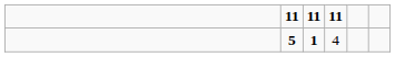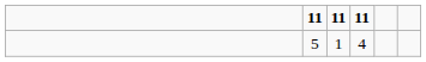row 2 | column 2: bold -> normal
row 2 | column 3: bold -> normal
